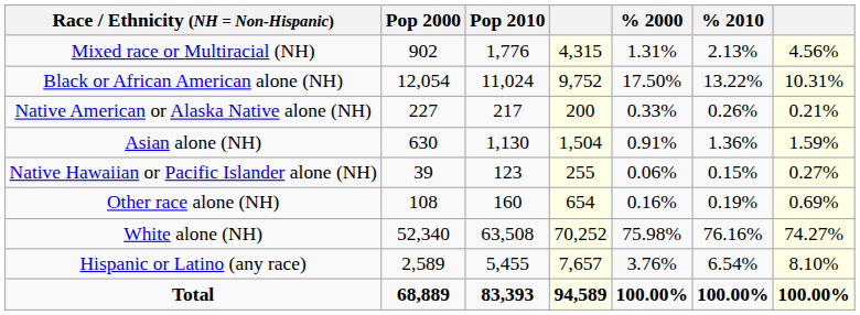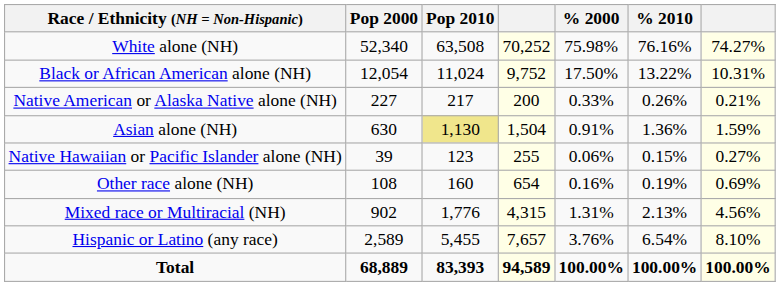rows swapped: White alone (NH) <-> Mixed race or Multiracial (NH)
Asian alone (NH) | Pop 2010: no background -> khaki background
